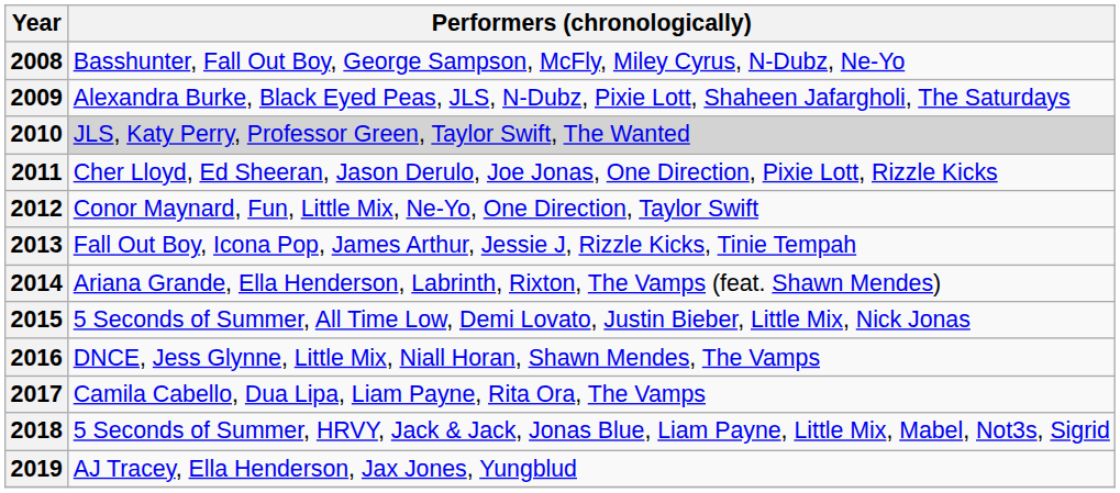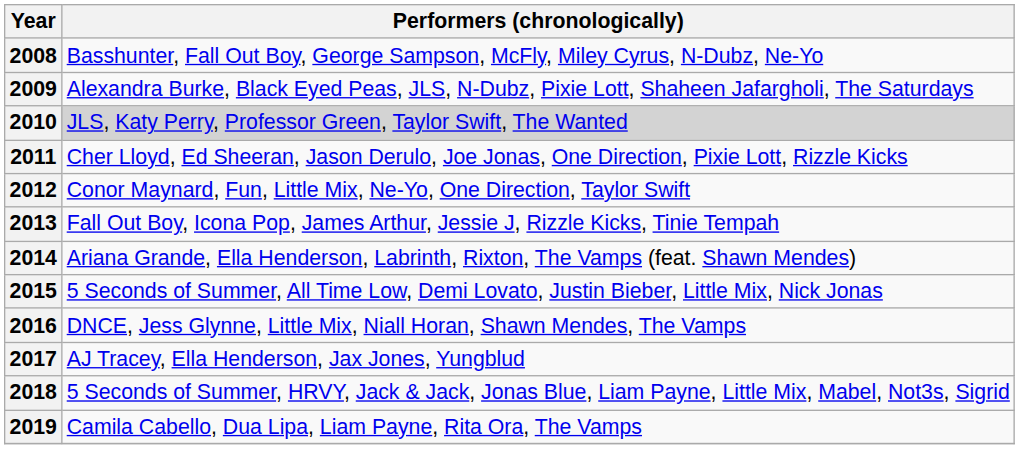2017 | Performers (chronologically): Camila Cabello, Dua Lipa, Liam Payne, Rita Ora, The Vamps -> AJ Tracey, Ella Henderson, Jax Jones, Yungblud
2019 | Performers (chronologically): AJ Tracey, Ella Henderson, Jax Jones, Yungblud -> Camila Cabello, Dua Lipa, Liam Payne, Rita Ora, The Vamps
